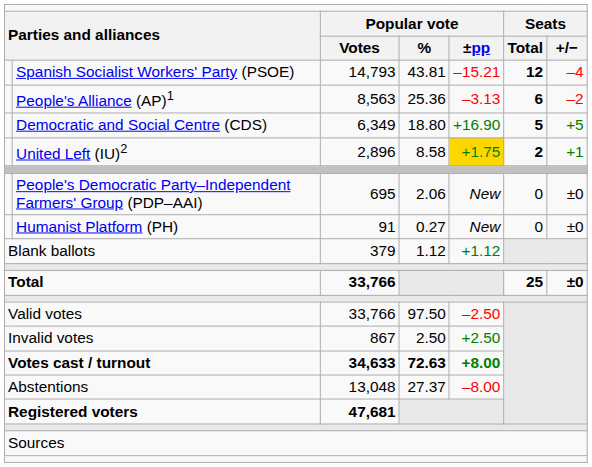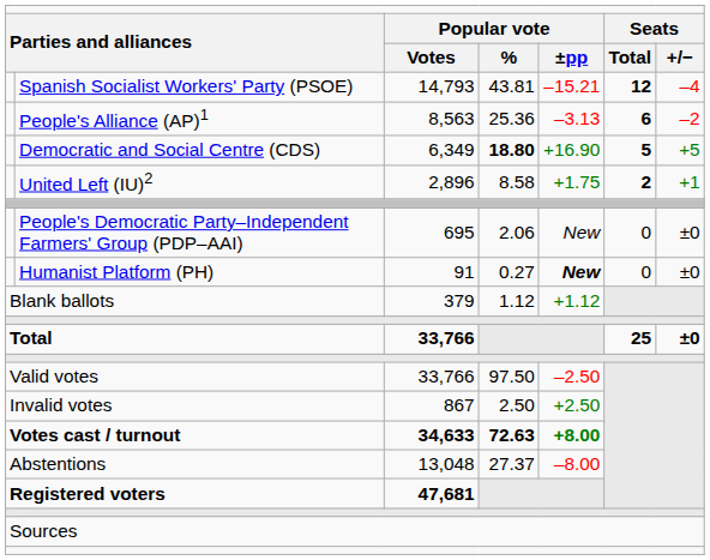Democratic and Social Centre (CDS) | column 4: normal -> bold
United Left (IU)2 | column 5: gold background -> no background
Humanist Platform (PH) | column 5: normal -> bold
